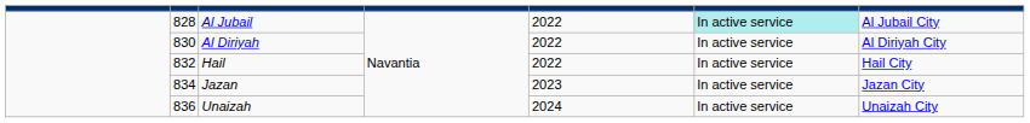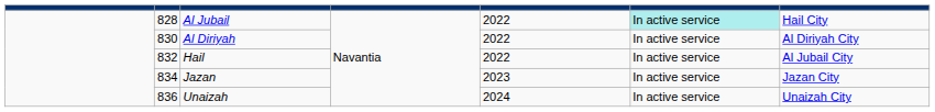Al Jubail | column 7: Al Jubail City -> Hail City
Hail | column 7: Hail City -> Al Jubail City
